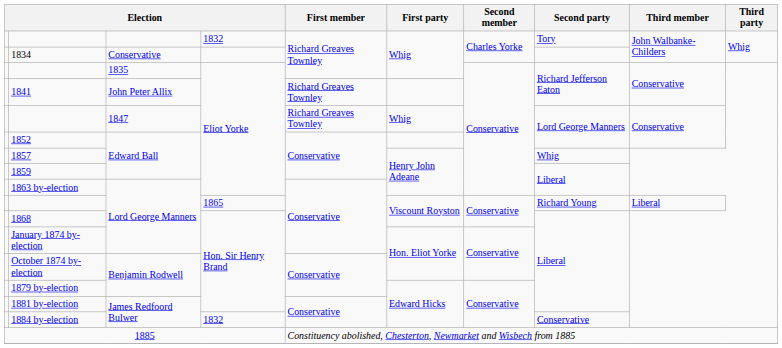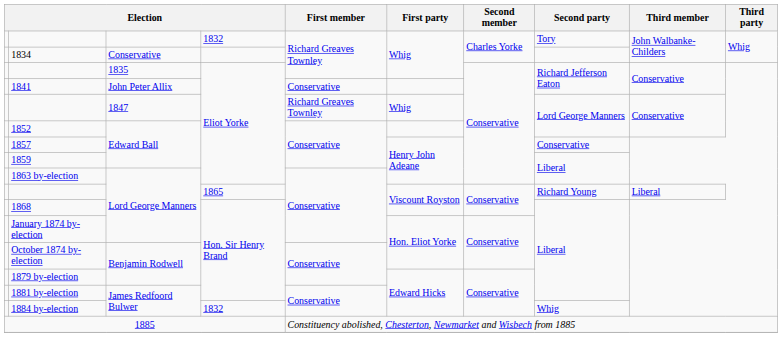1841 | First member: Richard Greaves Townley -> Conservative
1857 | Second party: Whig -> Conservative
1884 by-election | Second party: Conservative -> Whig
